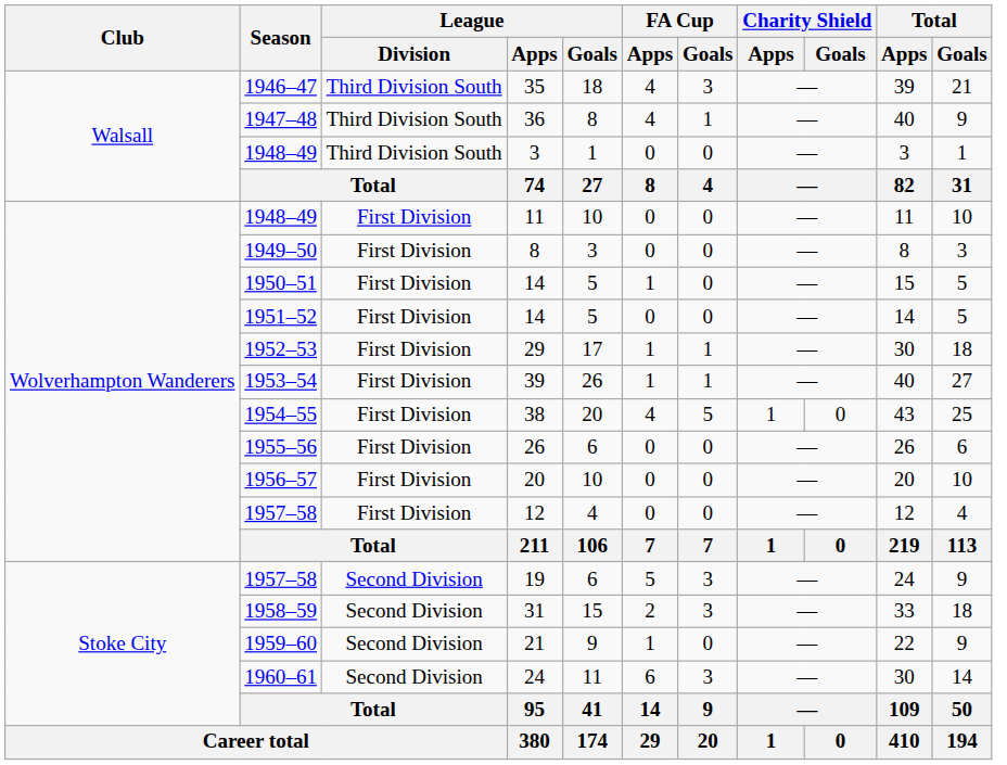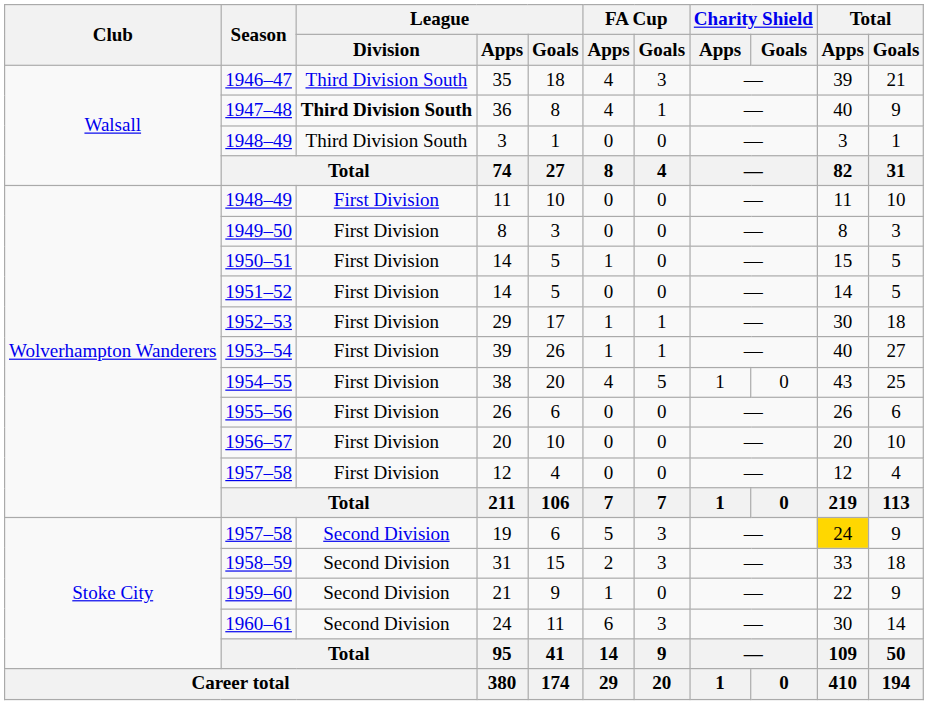36 | League / Division: normal -> bold
19 | Total / Apps: no background -> gold background
